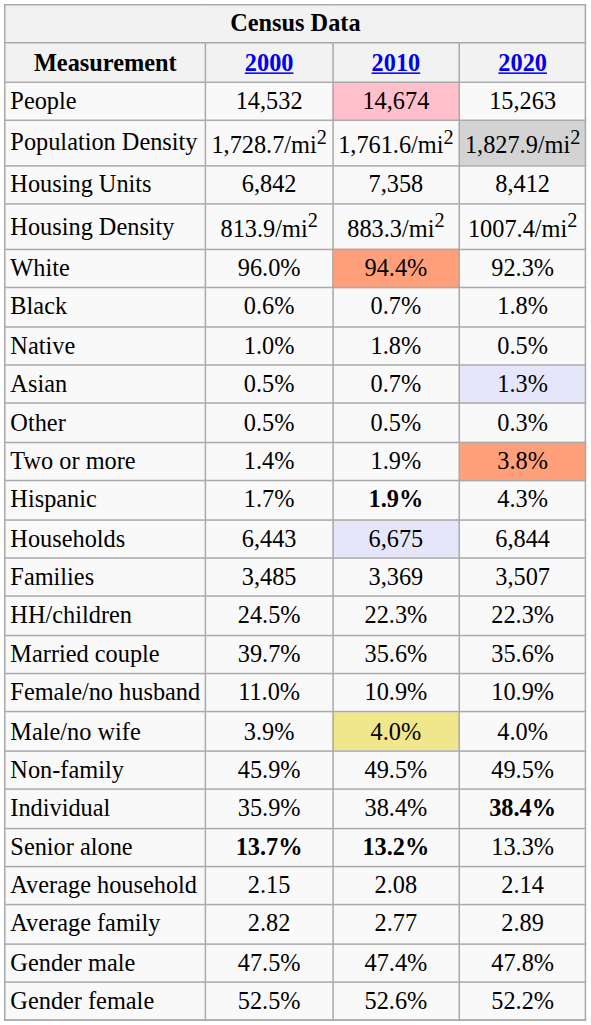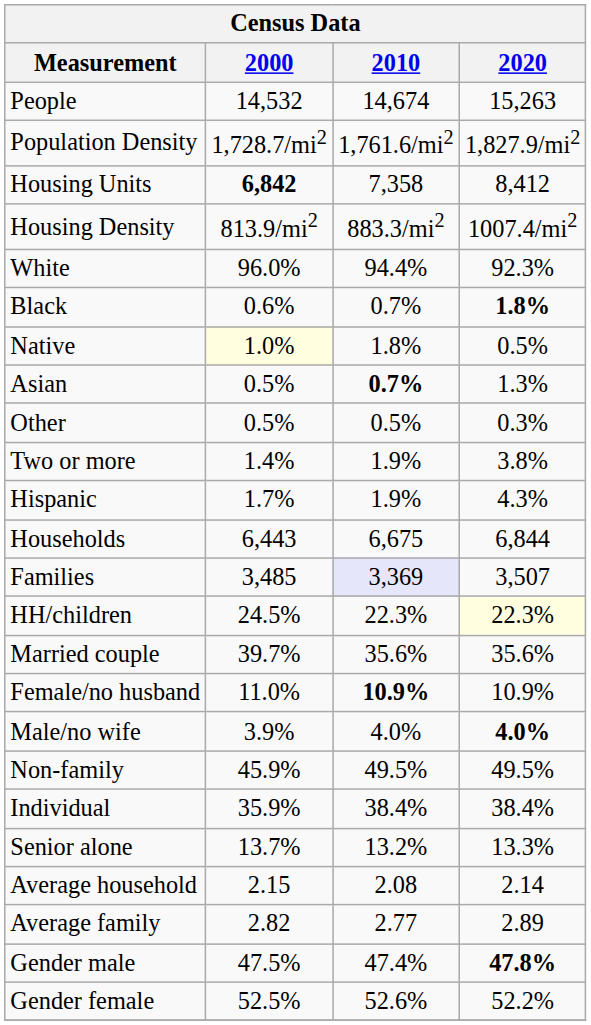People | 2010: pink background -> no background
Population Density | 2020: lightgrey background -> no background
Housing Units | 2000: normal -> bold
White | 2010: lightsalmon background -> no background
Black | 2020: normal -> bold
Native | 2000: no background -> lightyellow background
Asian | 2010: normal -> bold
Asian | 2020: lavender background -> no background
Two or more | 2020: lightsalmon background -> no background
Hispanic | 2010: bold -> normal
Households | 2010: lavender background -> no background
Families | 2010: no background -> lavender background
HH/children | 2020: no background -> lightyellow background
Female/no husband | 2010: normal -> bold
Male/no wife | 2010: khaki background -> no background
Male/no wife | 2020: normal -> bold
Individual | 2020: bold -> normal
Senior alone | 2000: bold -> normal
Senior alone | 2010: bold -> normal
Gender male | 2020: normal -> bold
